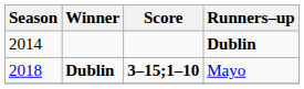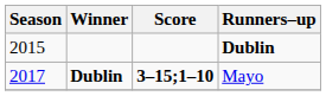row 2 | Season: 2014 -> 2015
row 3 | Season: 2018 -> 2017
